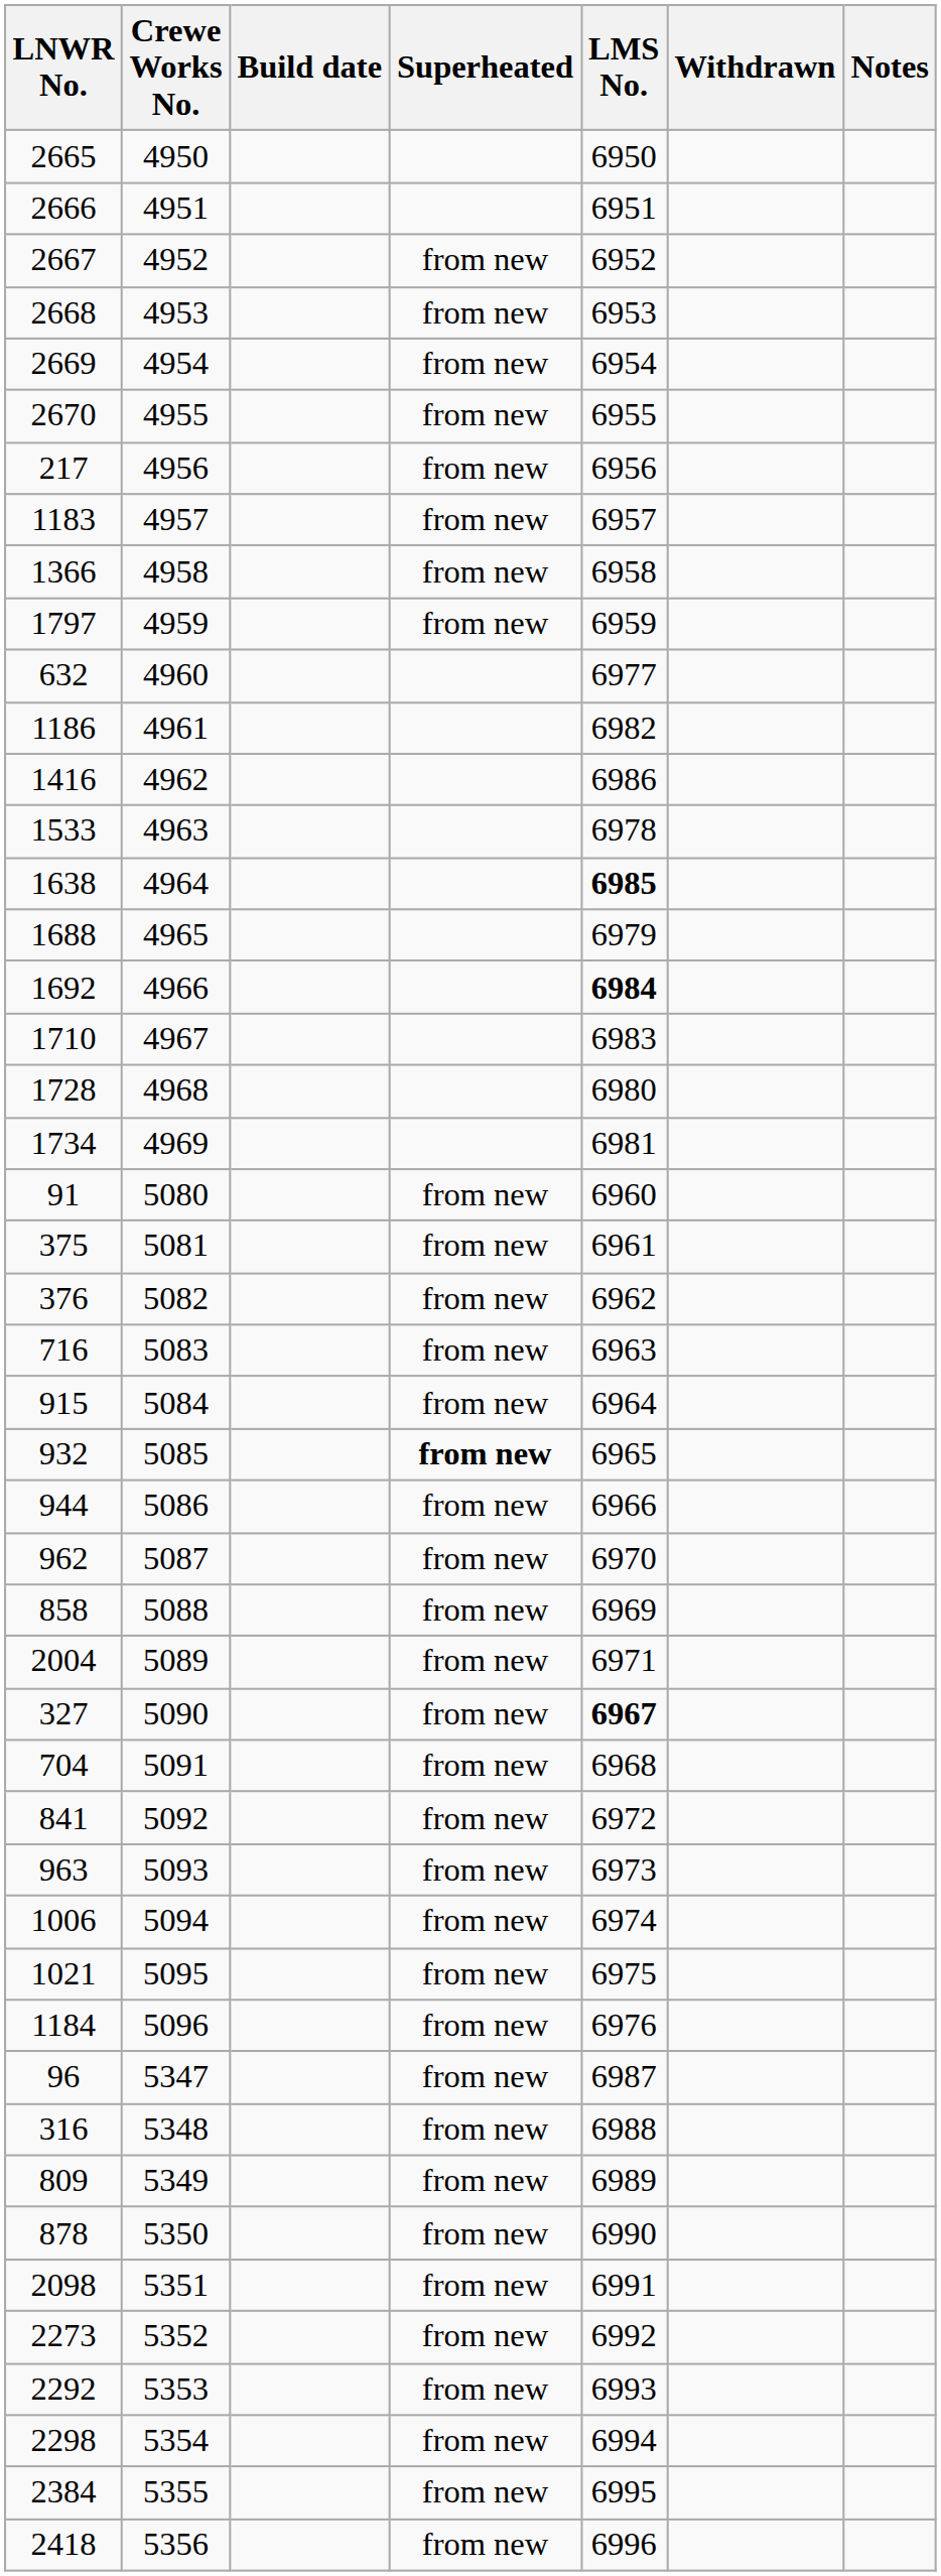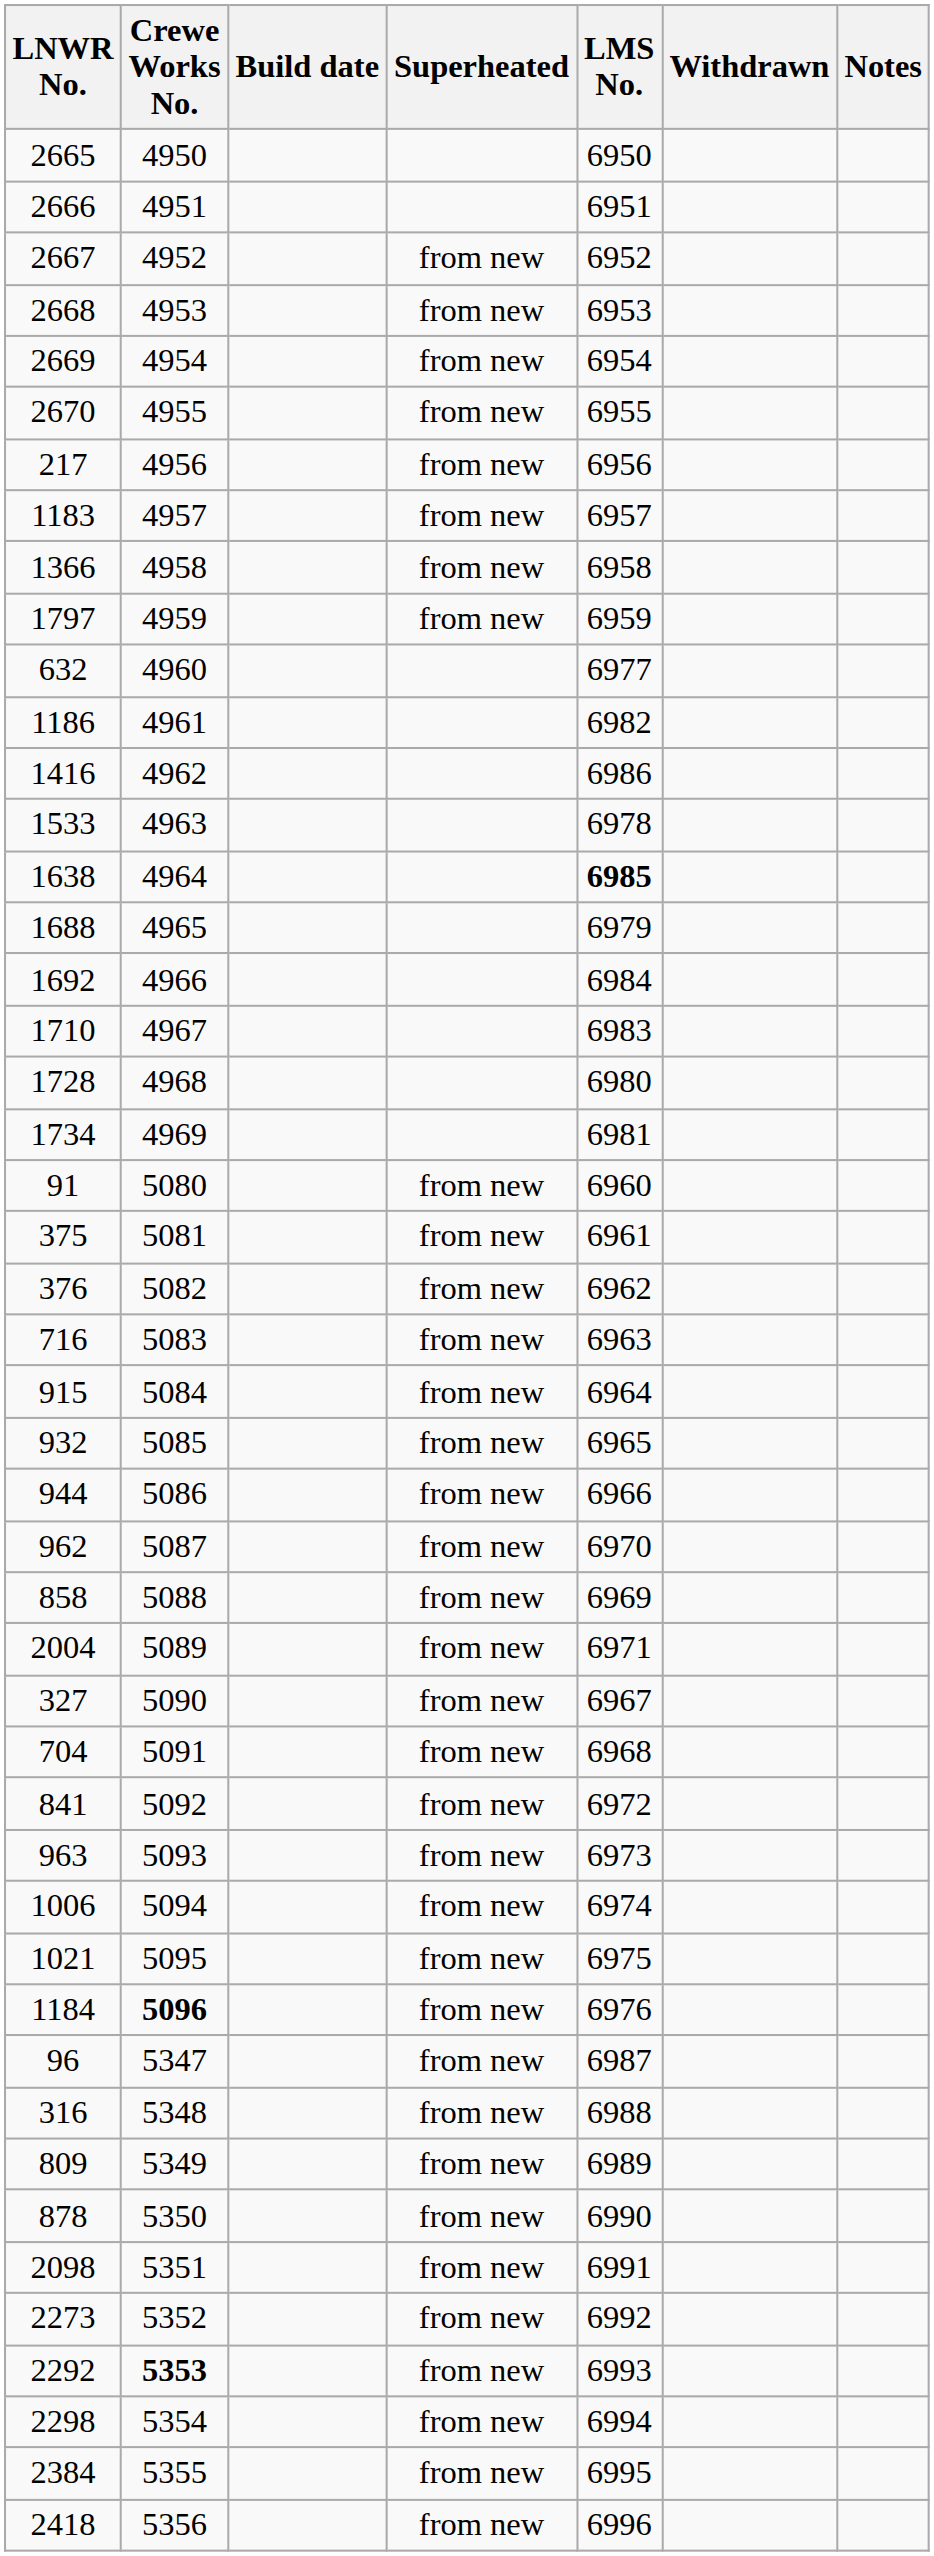1692 | LMS No.: bold -> normal
932 | Superheated: bold -> normal
327 | LMS No.: bold -> normal
1184 | Crewe Works No.: normal -> bold
2292 | Crewe Works No.: normal -> bold
